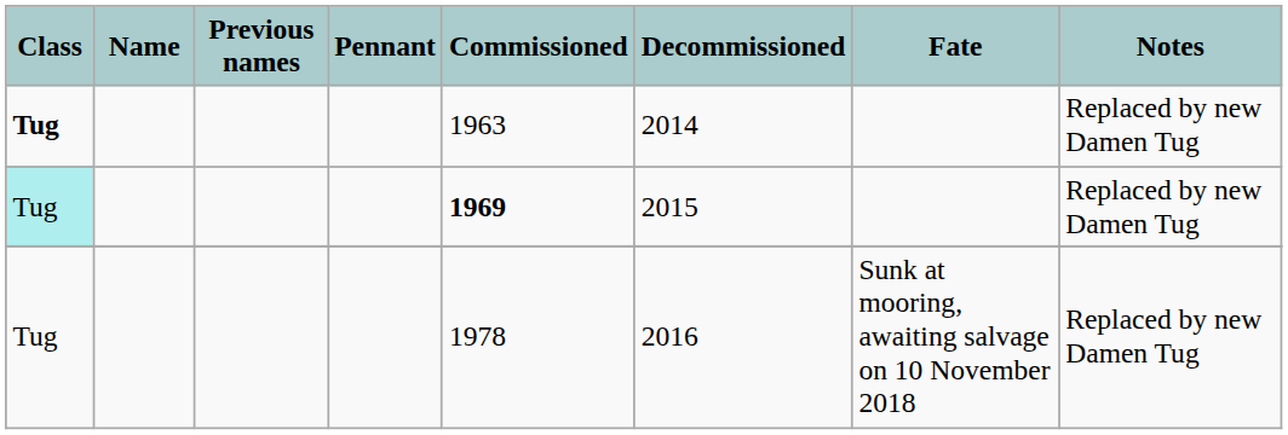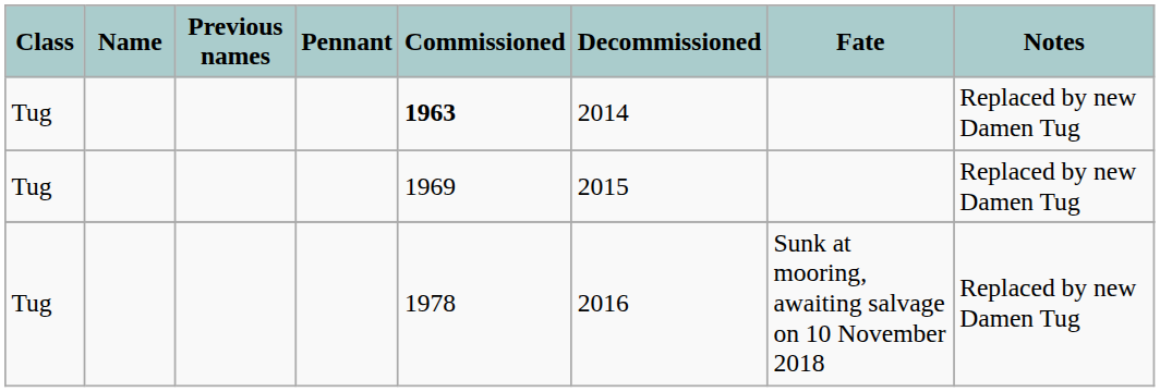row 2 | Class: bold -> normal
row 2 | Commissioned: normal -> bold
row 3 | Class: paleturquoise background -> no background
row 3 | Commissioned: bold -> normal
